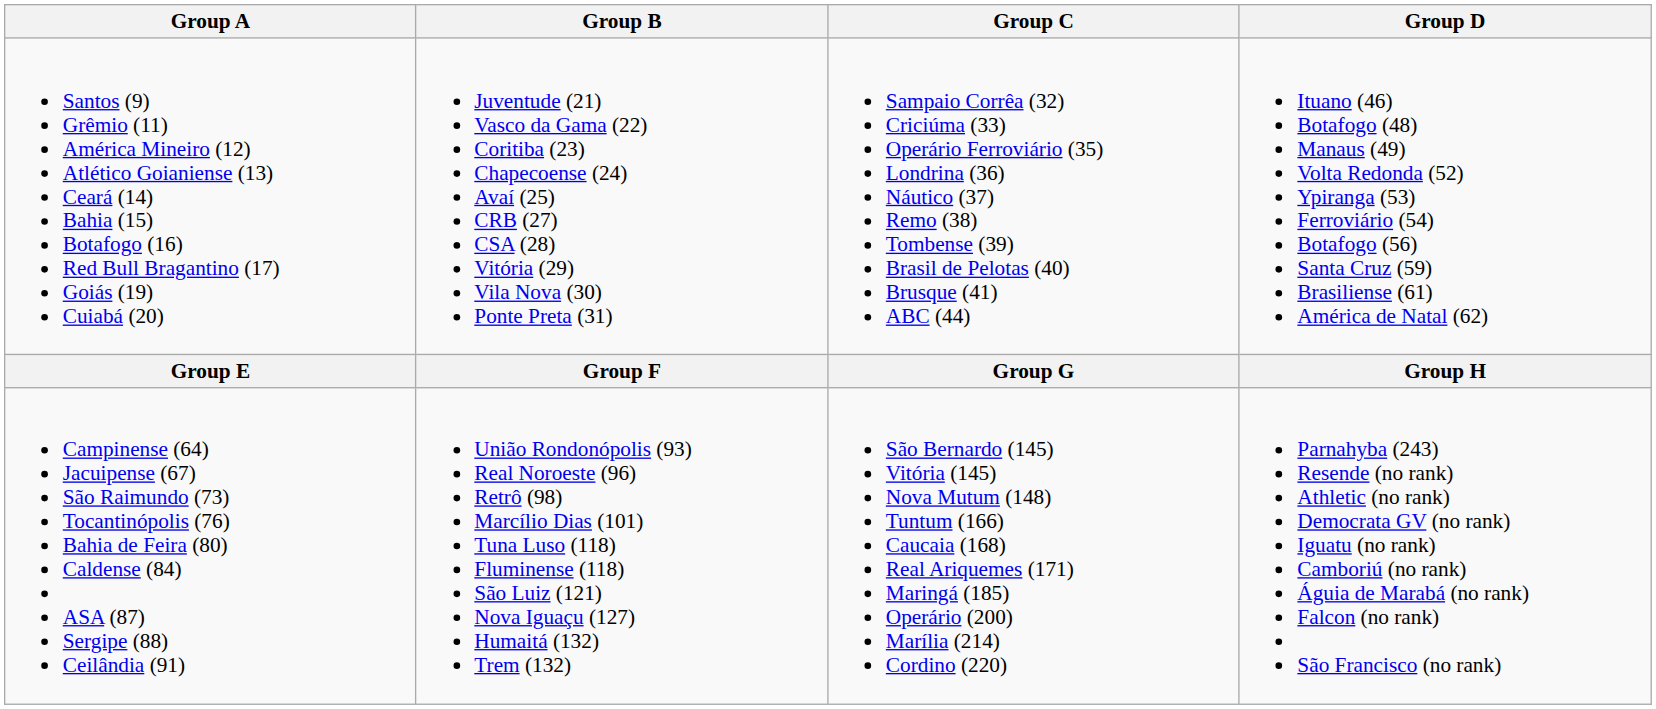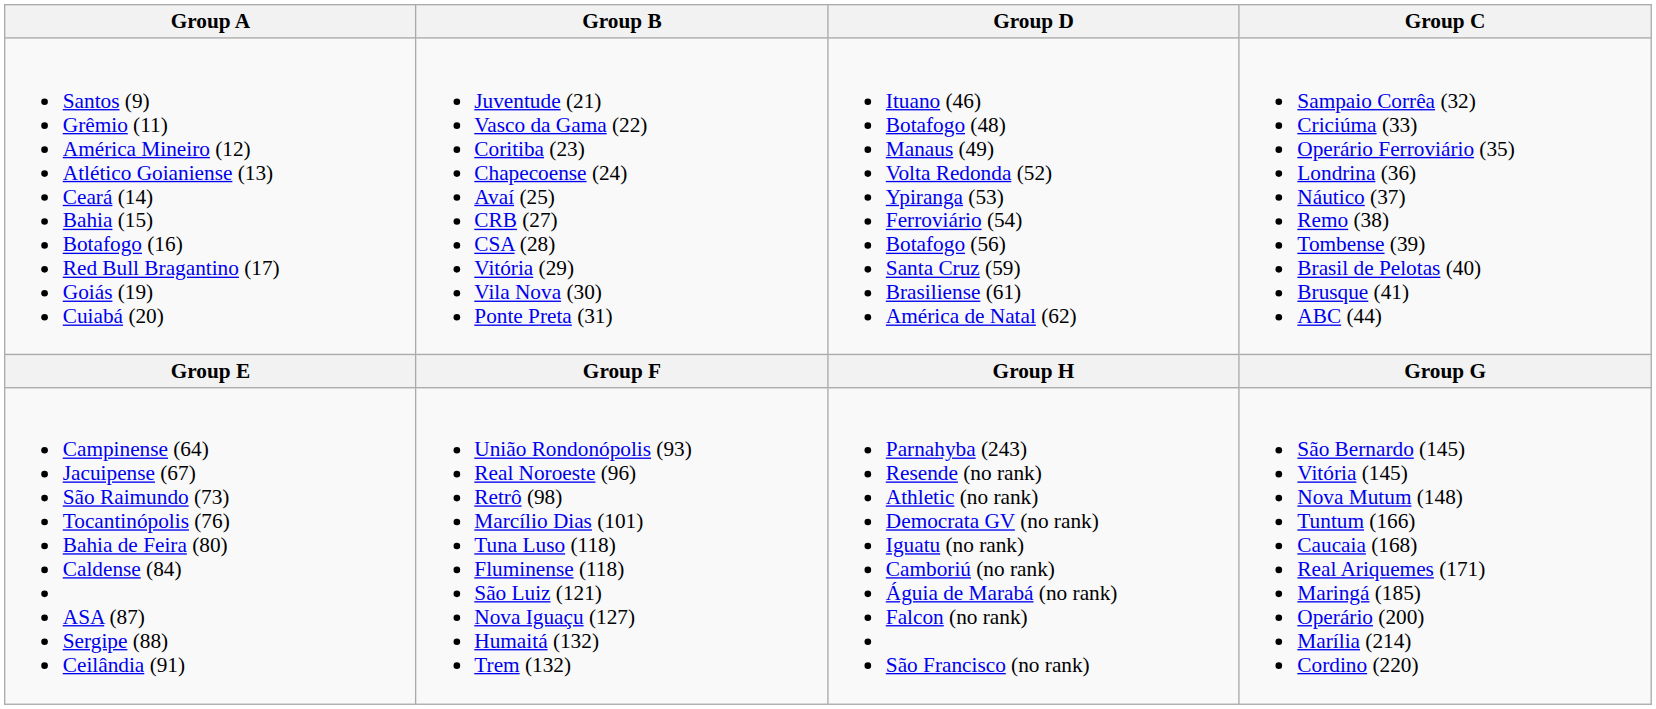columns swapped: Group C <-> Group D
